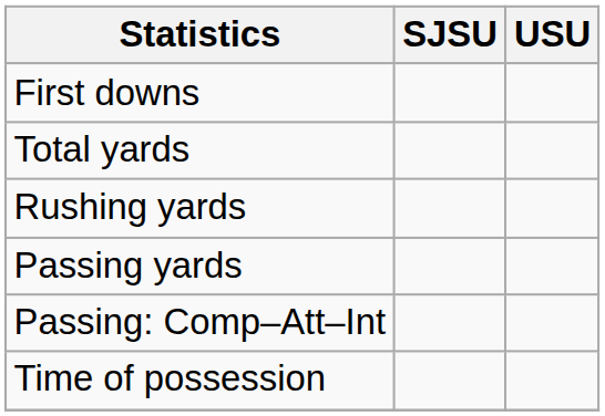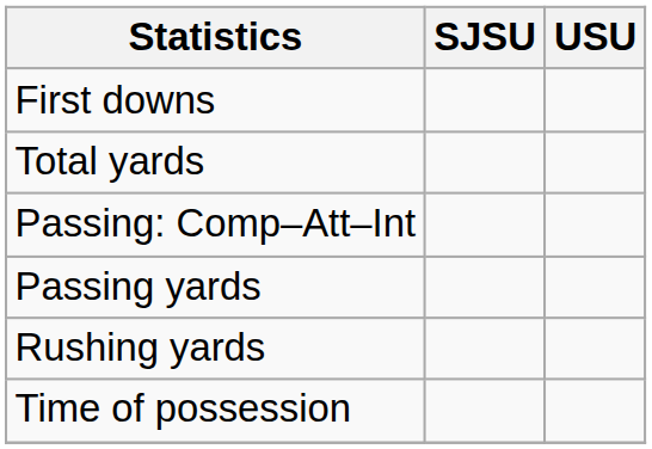rows swapped: Rushing yards <-> Passing: Comp–Att–Int
